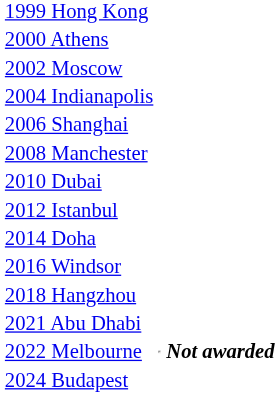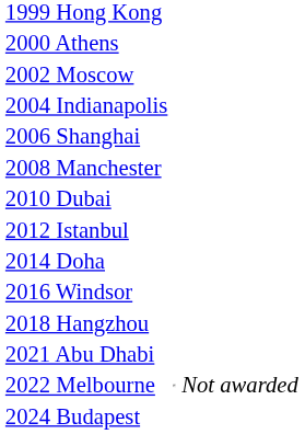2022 Melbourne | column 2: bold -> normal
